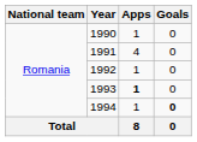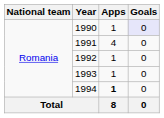1990 | Goals: no background -> lavender background
1993 | Apps: bold -> normal
1994 | Apps: normal -> bold
1994 | Goals: bold -> normal
